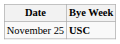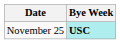November 25 | column 2: no background -> paleturquoise background
